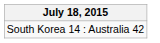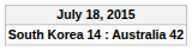row 2 | column 1: normal -> bold
